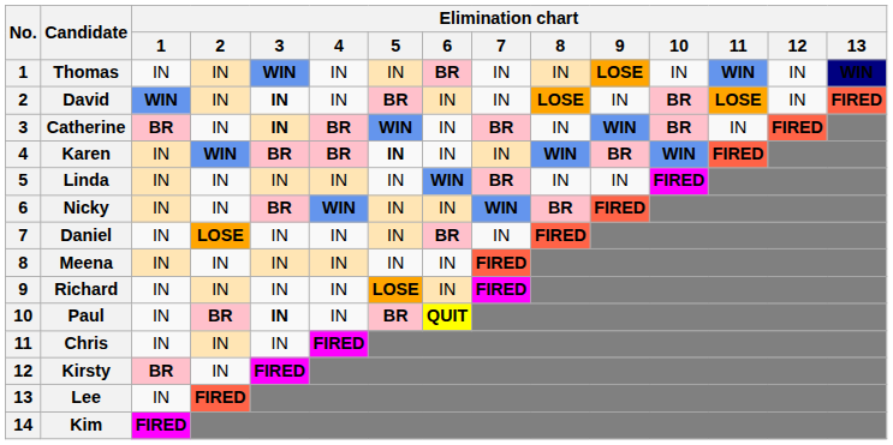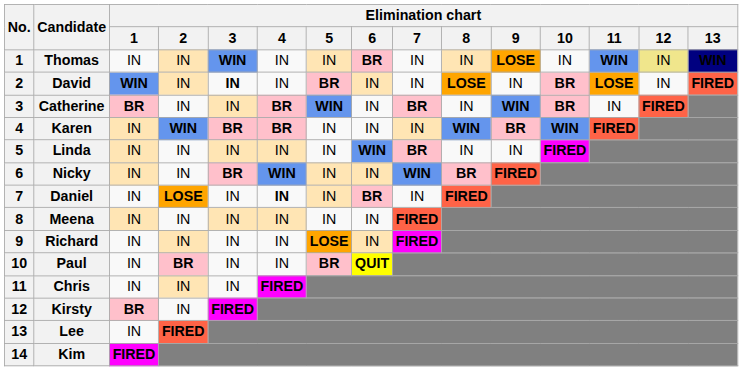Thomas | Elimination chart / 12: no background -> khaki background
Catherine | Elimination chart / 3: bold -> normal
Karen | Elimination chart / 5: bold -> normal
Daniel | Elimination chart / 4: normal -> bold
Paul | Elimination chart / 3: bold -> normal
